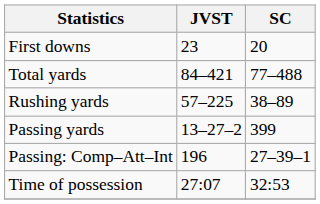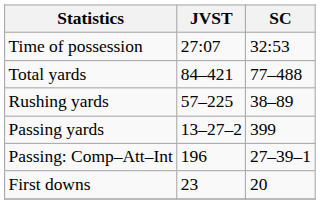rows swapped: First downs <-> Time of possession
